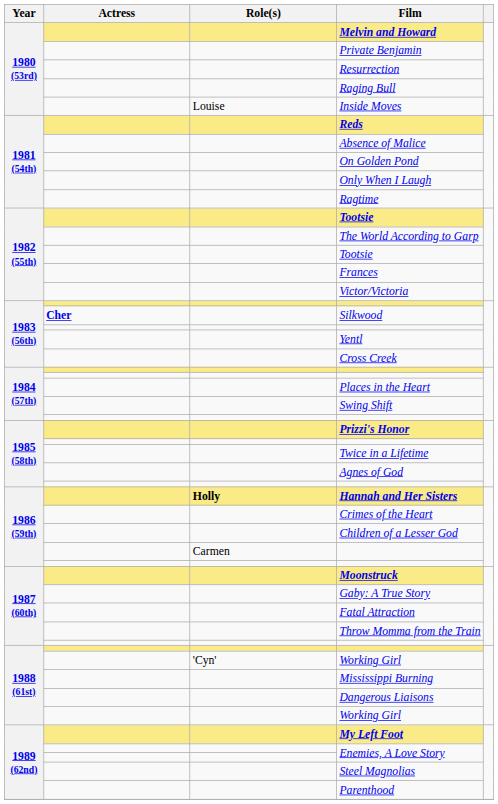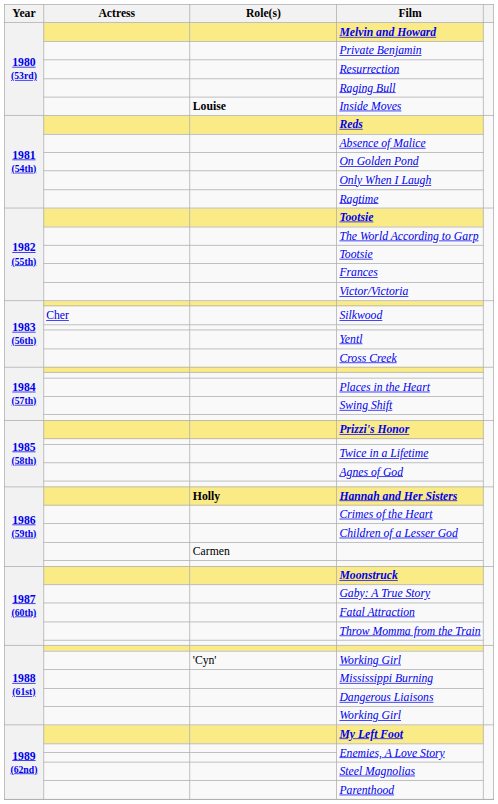Inside Moves | Role(s): normal -> bold
Silkwood | Actress: bold -> normal
